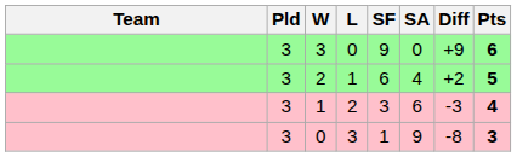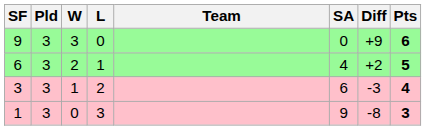columns swapped: Team <-> SF
